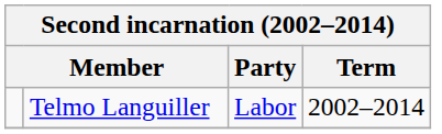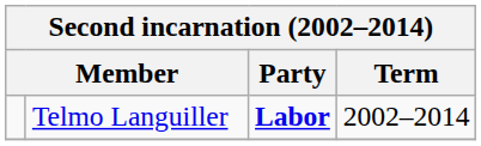Telmo Languiller | Party: normal -> bold
